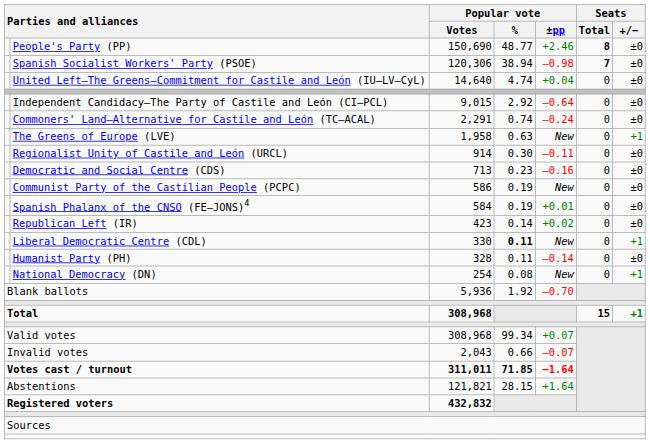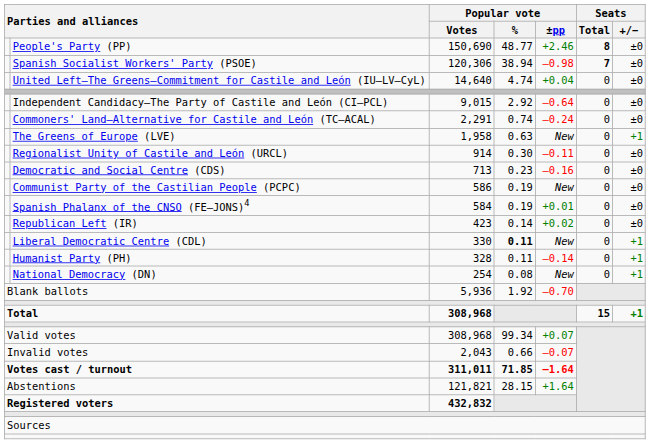Humanist Party (PH) | Seats / +/−: ±0 -> +1
